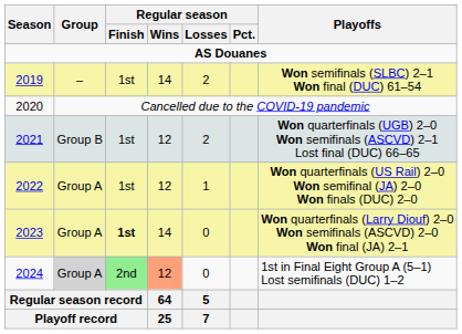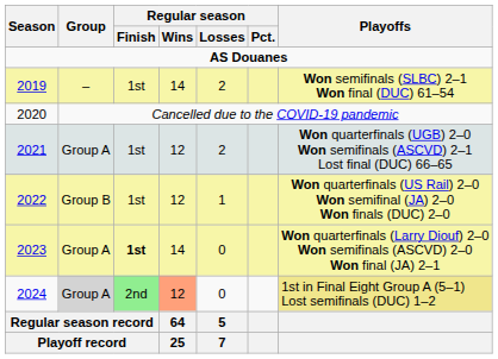2021 | Group: Group B -> Group A
2022 | Group: Group A -> Group B
2024 | Playoffs: no background -> khaki background
